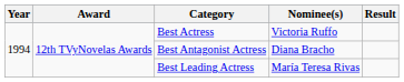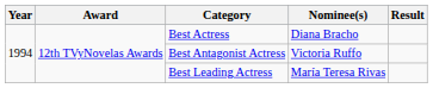Best Actress | Nominee(s): Victoria Ruffo -> Diana Bracho
Best Antagonist Actress | Nominee(s): Diana Bracho -> Victoria Ruffo
